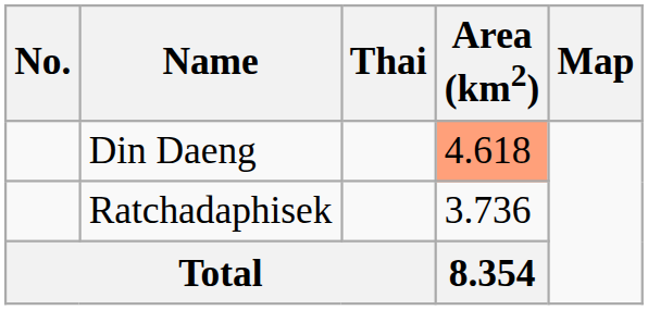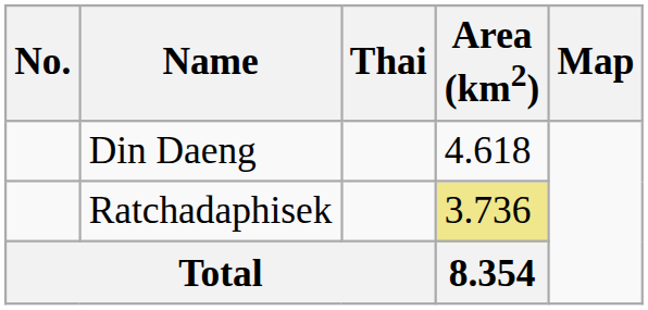Din Daeng | Area (km2): lightsalmon background -> no background
Ratchadaphisek | Area (km2): no background -> khaki background
